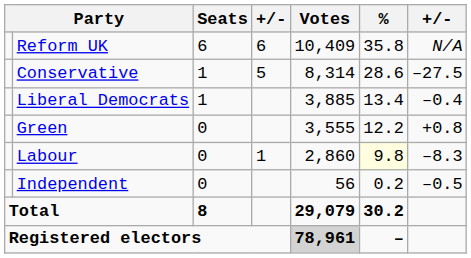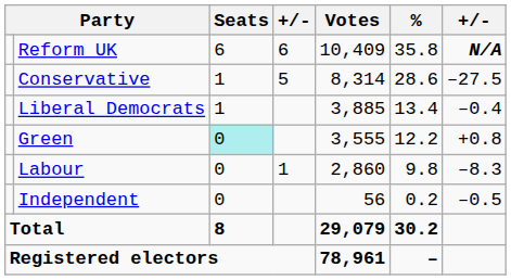Reform UK | column 7: normal -> bold
Green | Seats: no background -> paleturquoise background
Labour | %: lightyellow background -> no background
Registered electors | Votes: lightgrey background -> no background
